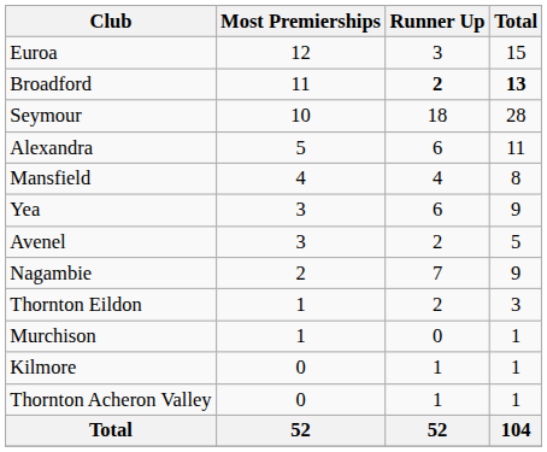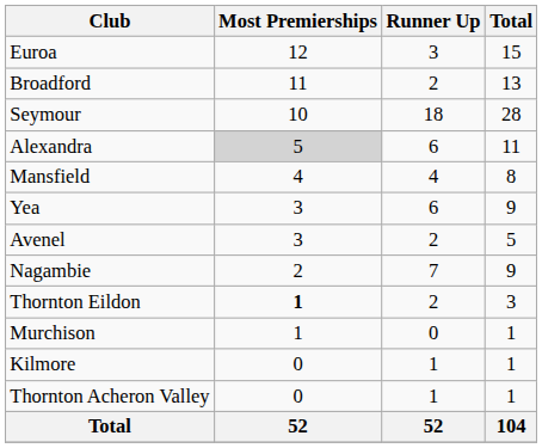Broadford | Runner Up: bold -> normal
Broadford | Total: bold -> normal
Alexandra | Most Premierships: no background -> lightgrey background
Thornton Eildon | Most Premierships: normal -> bold
